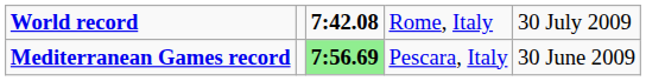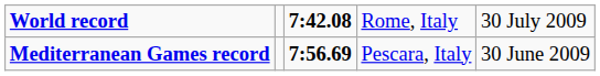Mediterranean Games record | column 3: lightgreen background -> no background
